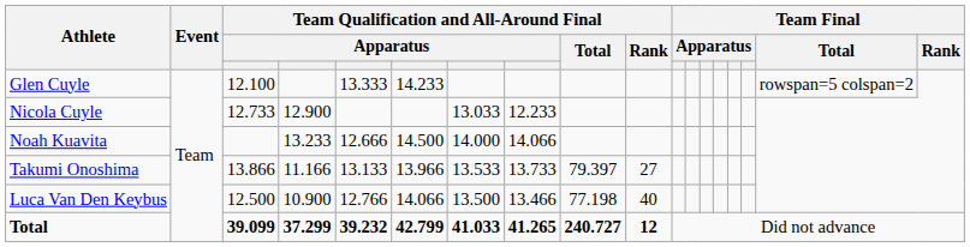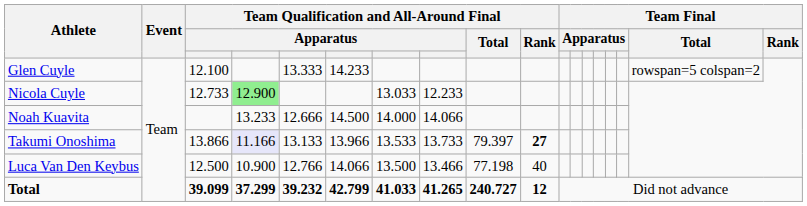Nicola Cuyle | column 4: no background -> lightgreen background
Takumi Onoshima | column 4: no background -> lavender background
Takumi Onoshima | Team Qualification and All-Around Final / Rank: normal -> bold
